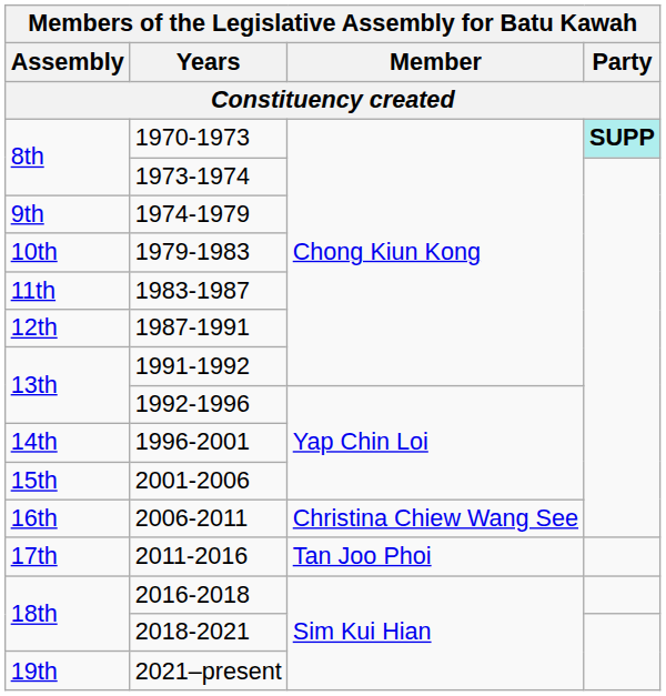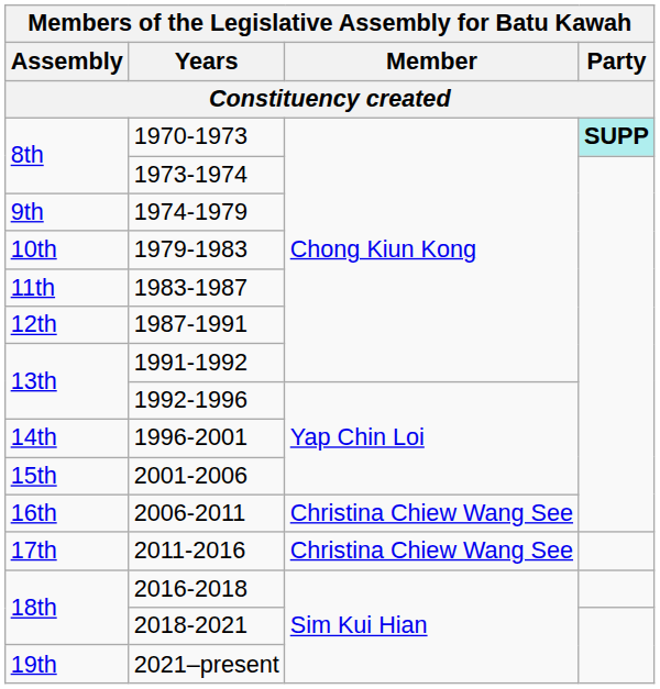2011-2016 | Member: Tan Joo Phoi -> Christina Chiew Wang See
